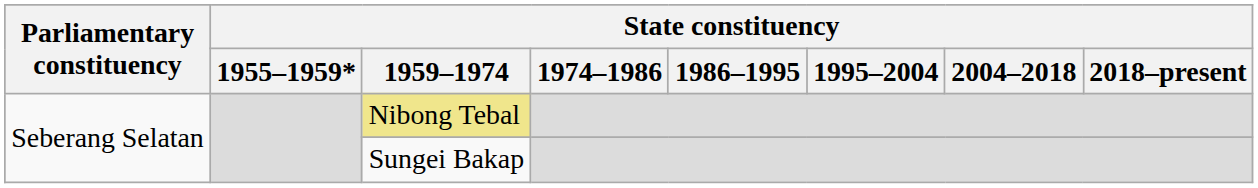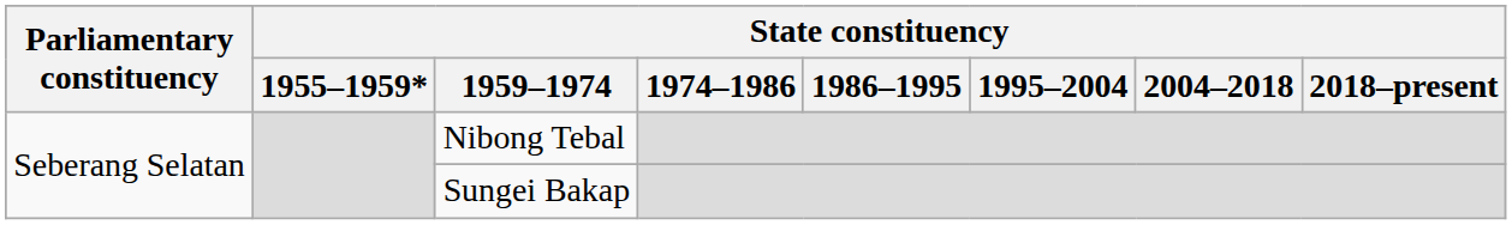Nibong Tebal | State constituency / 1959–1974: khaki background -> no background
